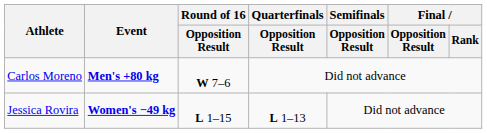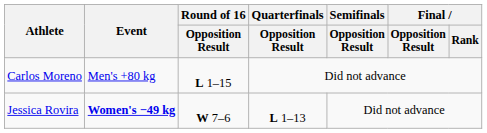Carlos Moreno | Event: bold -> normal
Carlos Moreno | Round of 16 / Opposition Result: W 7–6 -> L 1–15
Jessica Rovira | Round of 16 / Opposition Result: L 1–15 -> W 7–6
